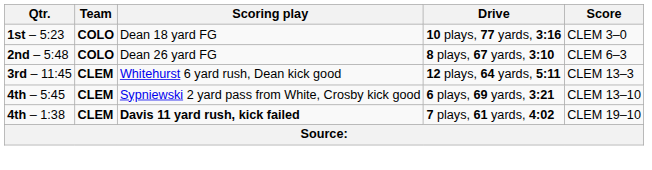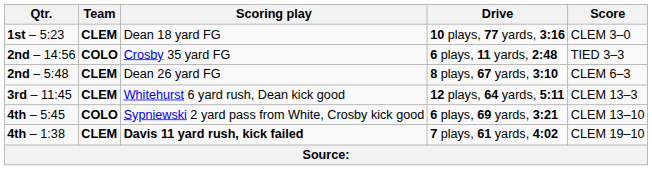1st – 5:23 | Team: COLO -> CLEM
+ row: 2nd – 14:56 | COLO | Crosby 35 yard FG | 6 plays, 11 yards, 2:48 | TIED 3–3
2nd – 5:48 | Team: COLO -> CLEM
4th – 5:45 | Team: CLEM -> COLO
